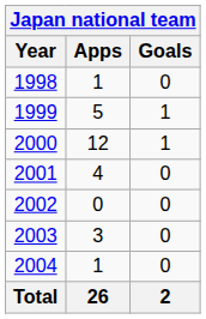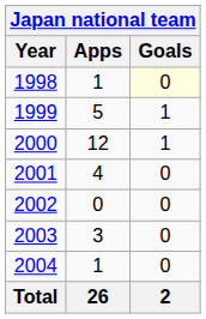1998 | Goals: no background -> lightyellow background
